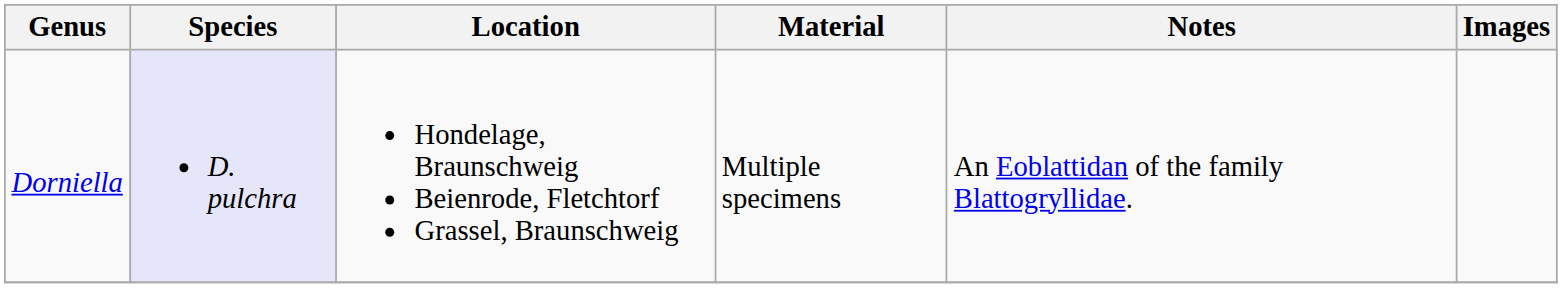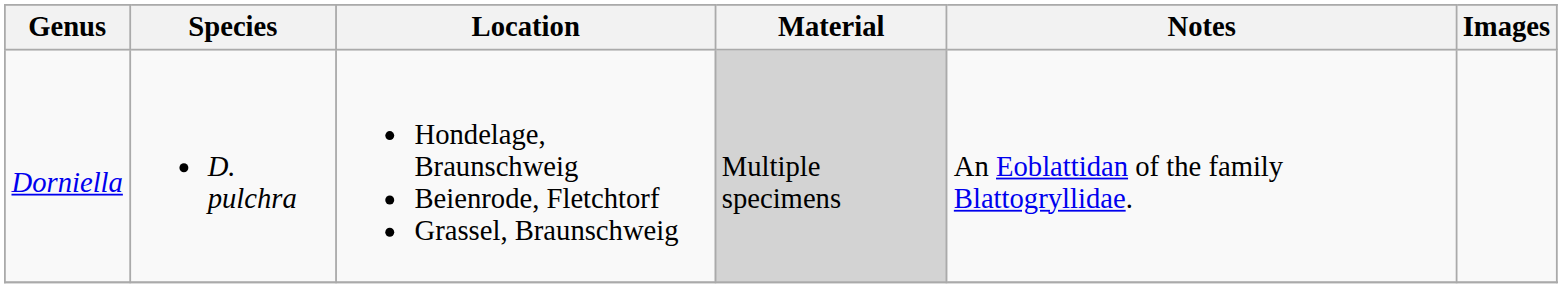Dorniella | Species: lavender background -> no background
Dorniella | Material: no background -> lightgrey background
